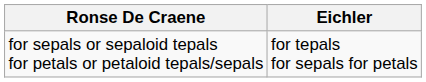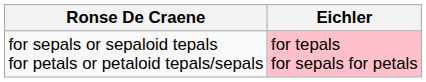row 2 | Eichler: no background -> pink background
